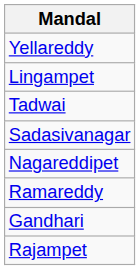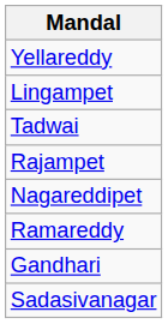row 5 | column 1: Sadasivanagar -> Rajampet
row 9 | column 1: Rajampet -> Sadasivanagar
